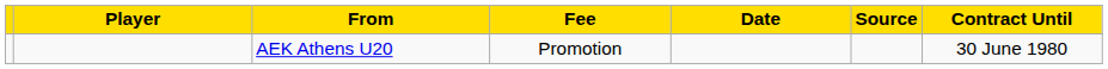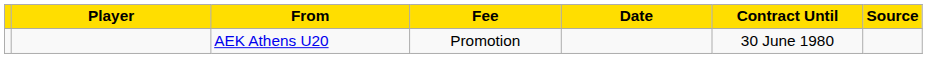columns swapped: Contract Until <-> Source
